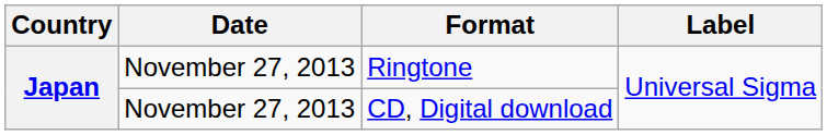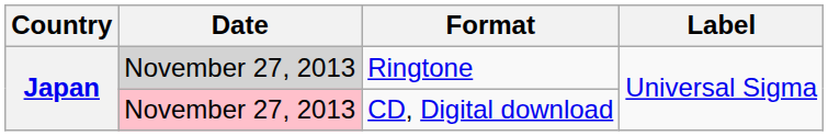Ringtone | Date: no background -> lightgrey background
CD, Digital download | Date: no background -> pink background
